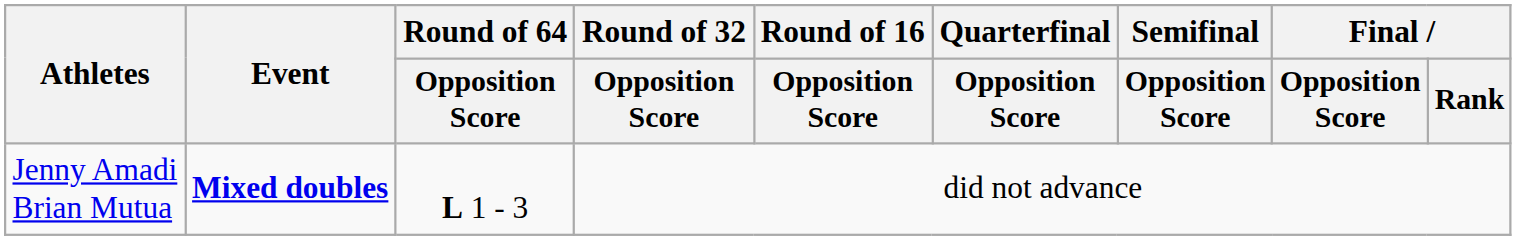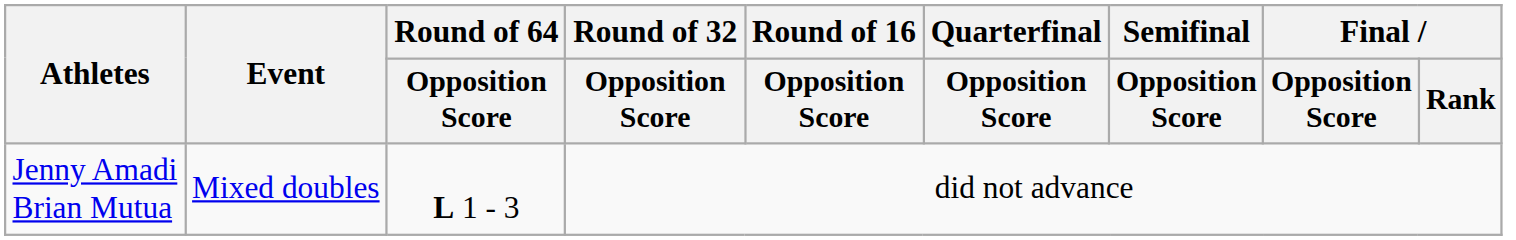Jenny Amadi Brian Mutua | Event: bold -> normal
